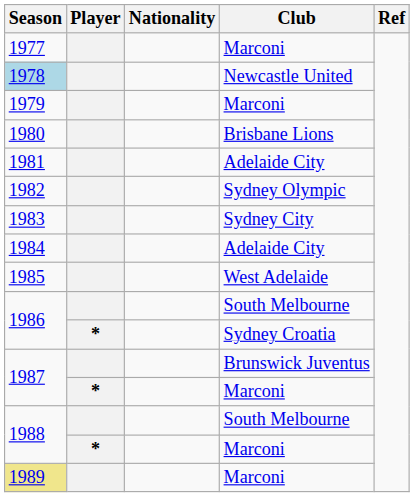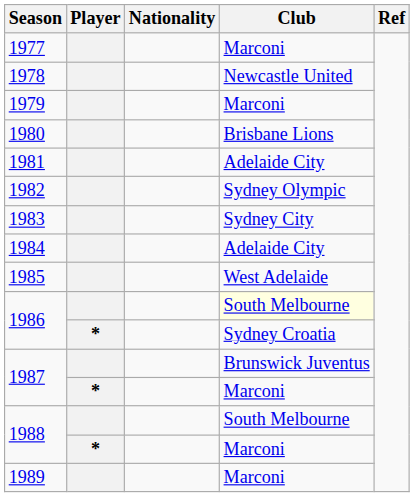1978 | Season: lightblue background -> no background
1986 / South Melbourne | Club: no background -> lightyellow background
1989 | Season: khaki background -> no background
